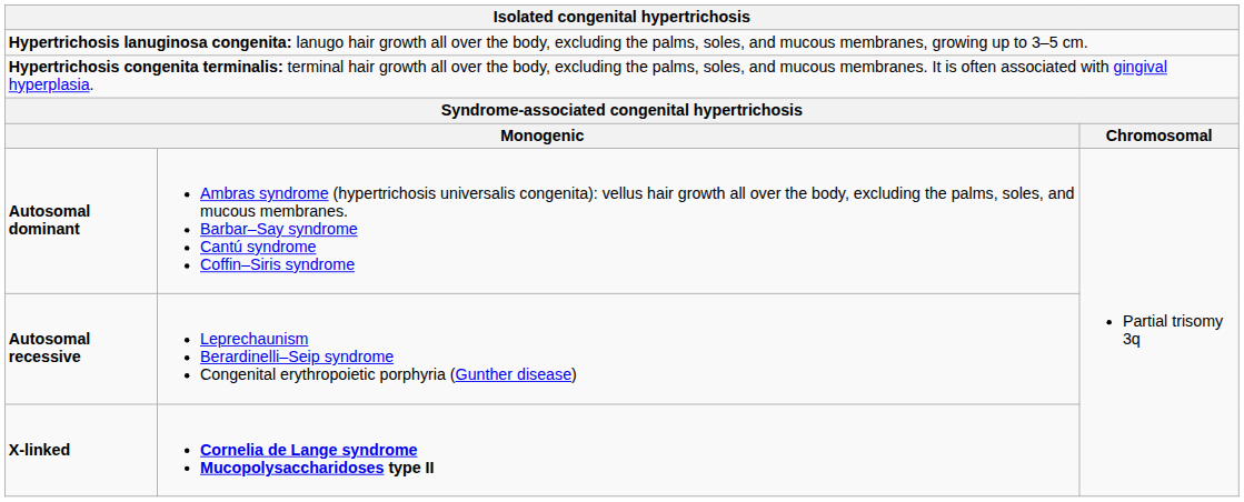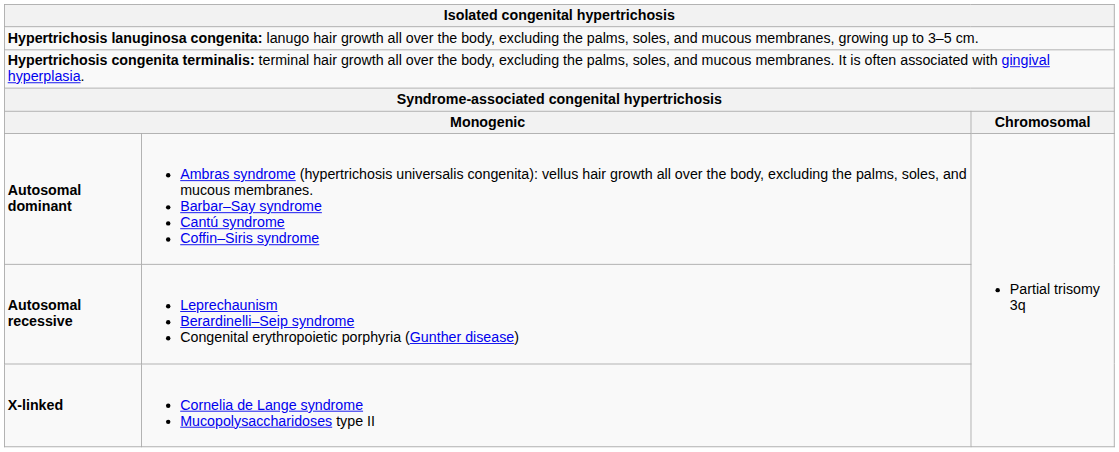X-linked | column 2: bold -> normal
